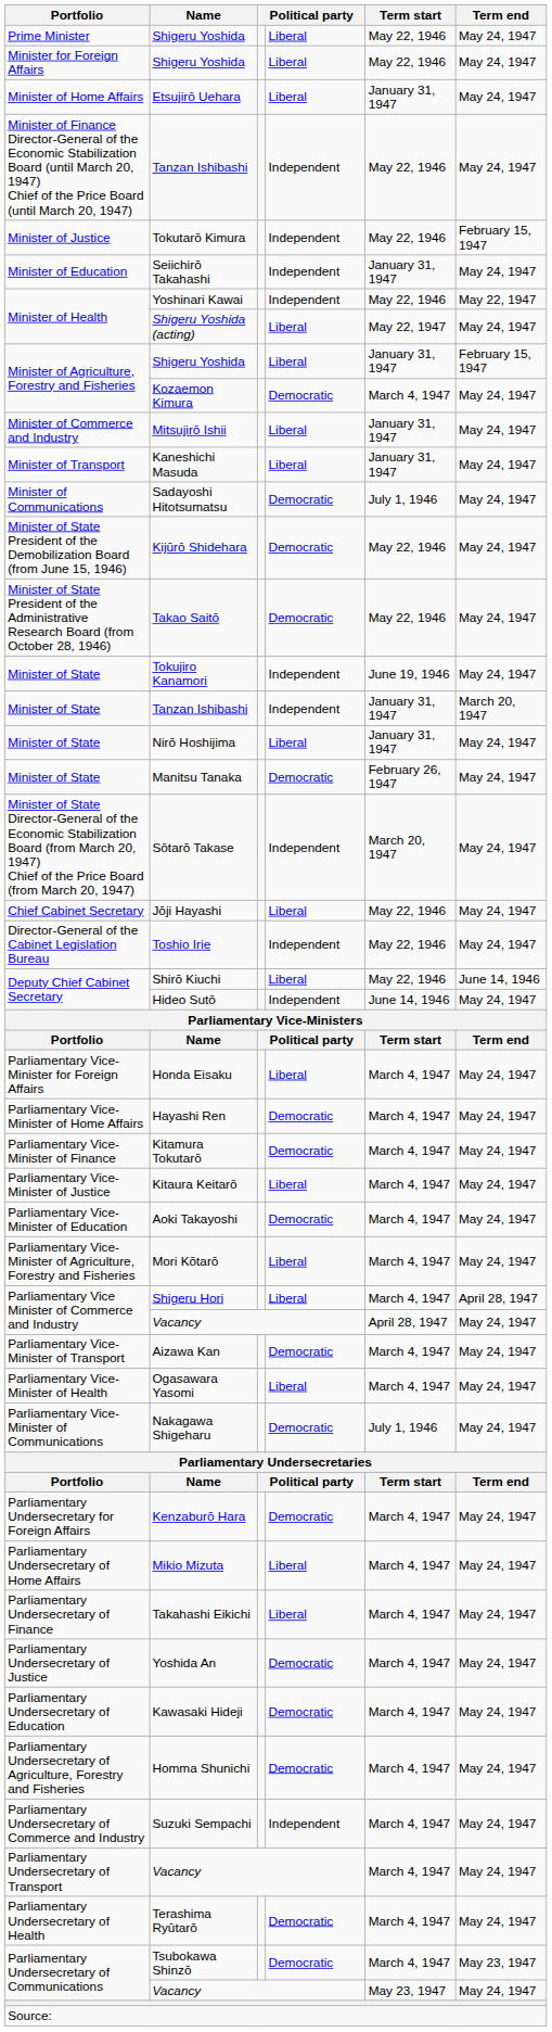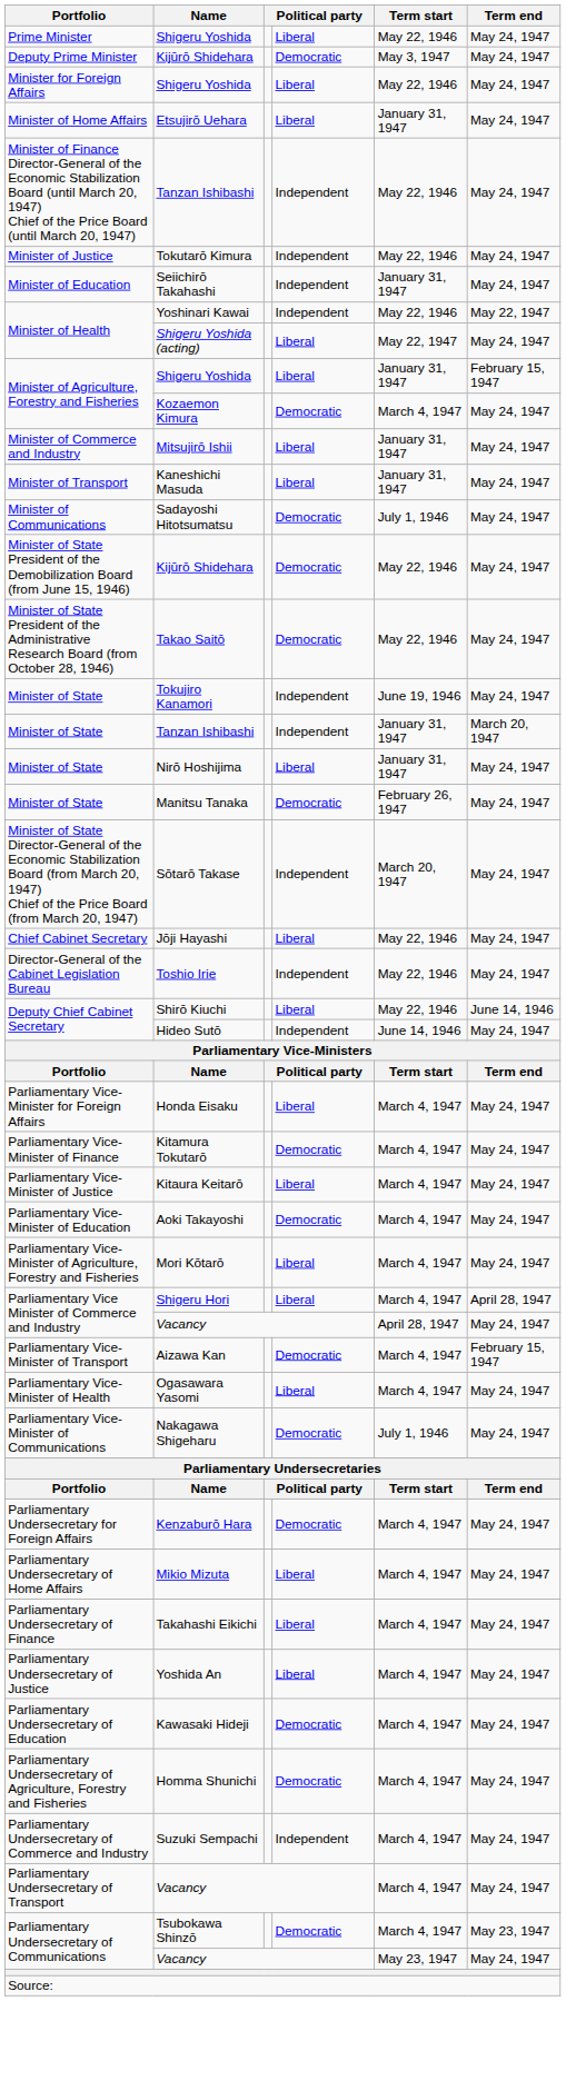+ row: Deputy Prime Minister | Kijūrō Shidehara | Democratic | May 3, 1947 | May 24, 1947
Tokutarō Kimura | Term end: February 15, 1947 -> May 24, 1947
- row: Parliamentary Vice-Minister of Home Affairs | Hayashi Ren | Democratic | March 4, 1947 | May 24, 1947
Aizawa Kan | Term end: May 24, 1947 -> February 15, 1947
Yoshida An | column 4: Democratic -> Liberal
- row: Parliamentary Undersecretary of Health | Terashima Ryūtarō | Democratic | March 4, 1947 | May 24, 1947
